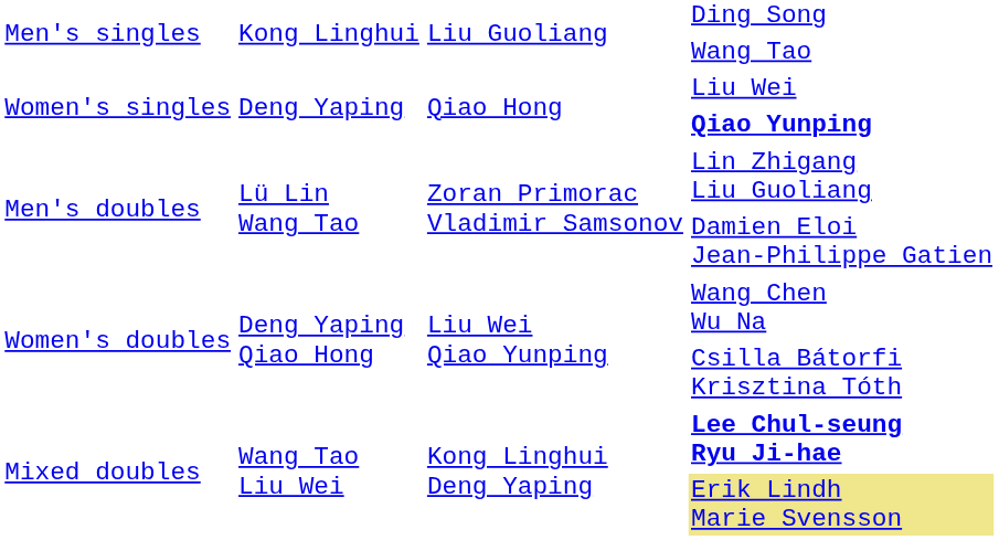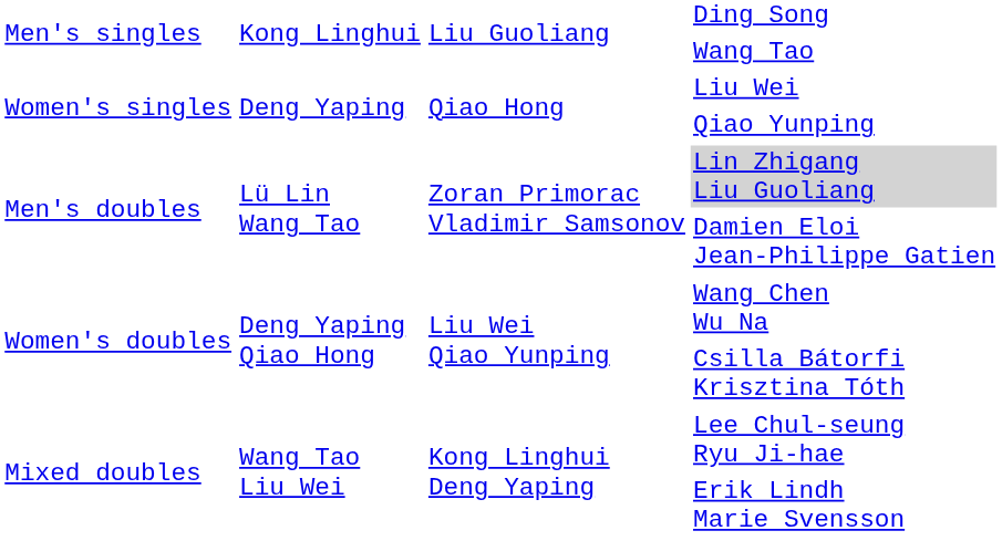Qiao Yunping | column 4: bold -> normal
Lin Zhigang Liu Guoliang | column 4: no background -> lightgrey background
Lee Chul-seung Ryu Ji-hae | column 4: bold -> normal
Erik Lindh Marie Svensson | column 4: khaki background -> no background
